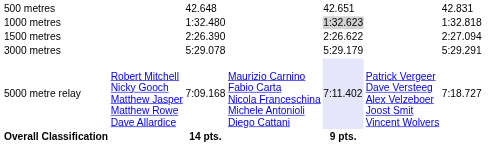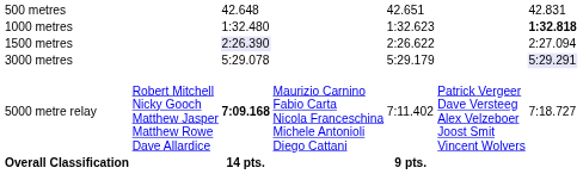1000 metres | column 5: lightgrey background -> no background
1000 metres | column 7: normal -> bold
1500 metres | column 3: no background -> lavender background
3000 metres | column 7: no background -> lavender background
5000 metre relay | column 3: normal -> bold
5000 metre relay | column 5: lavender background -> no background
